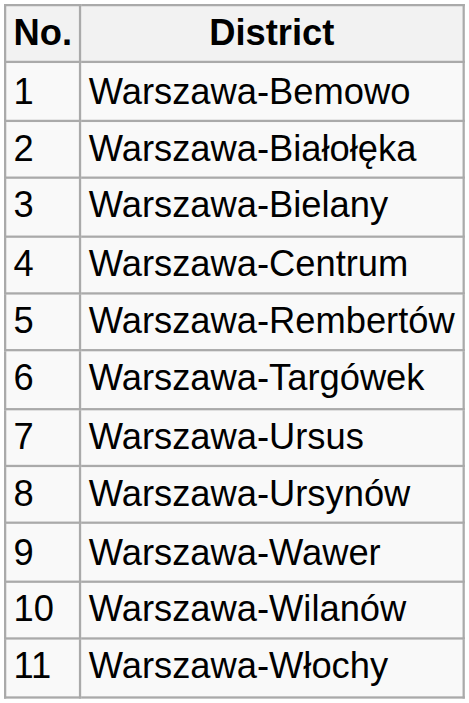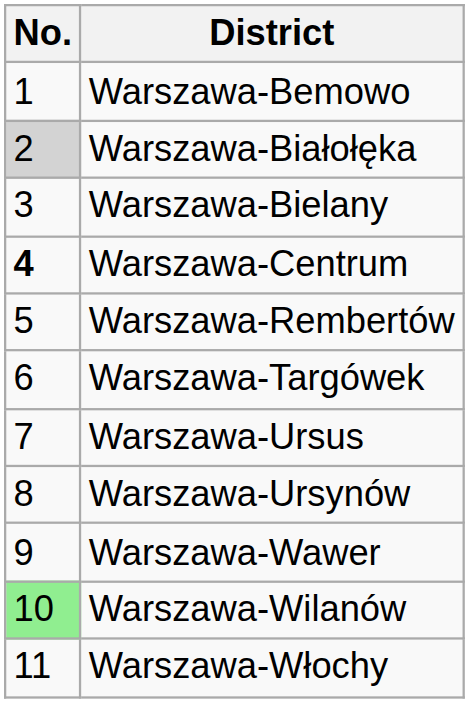Warszawa-Białołęka | No.: no background -> lightgrey background
Warszawa-Centrum | No.: normal -> bold
Warszawa-Wilanów | No.: no background -> lightgreen background
